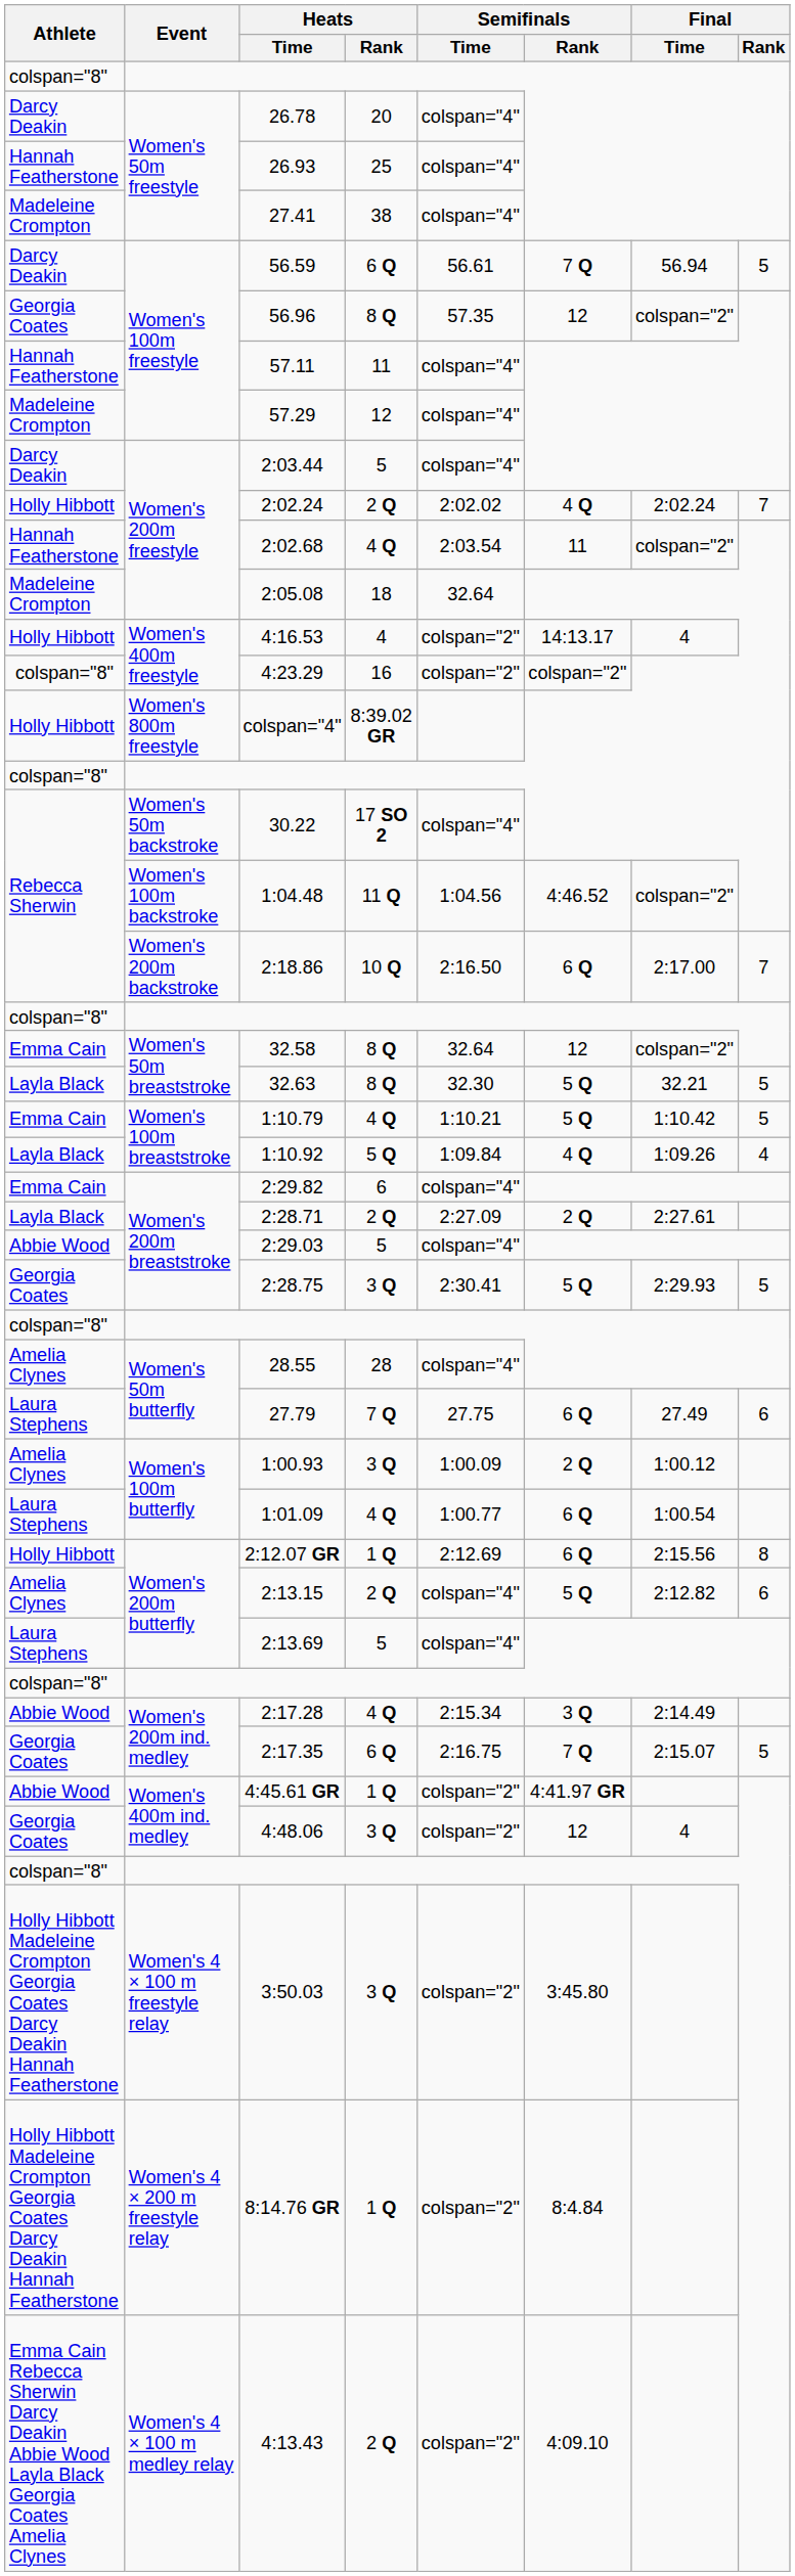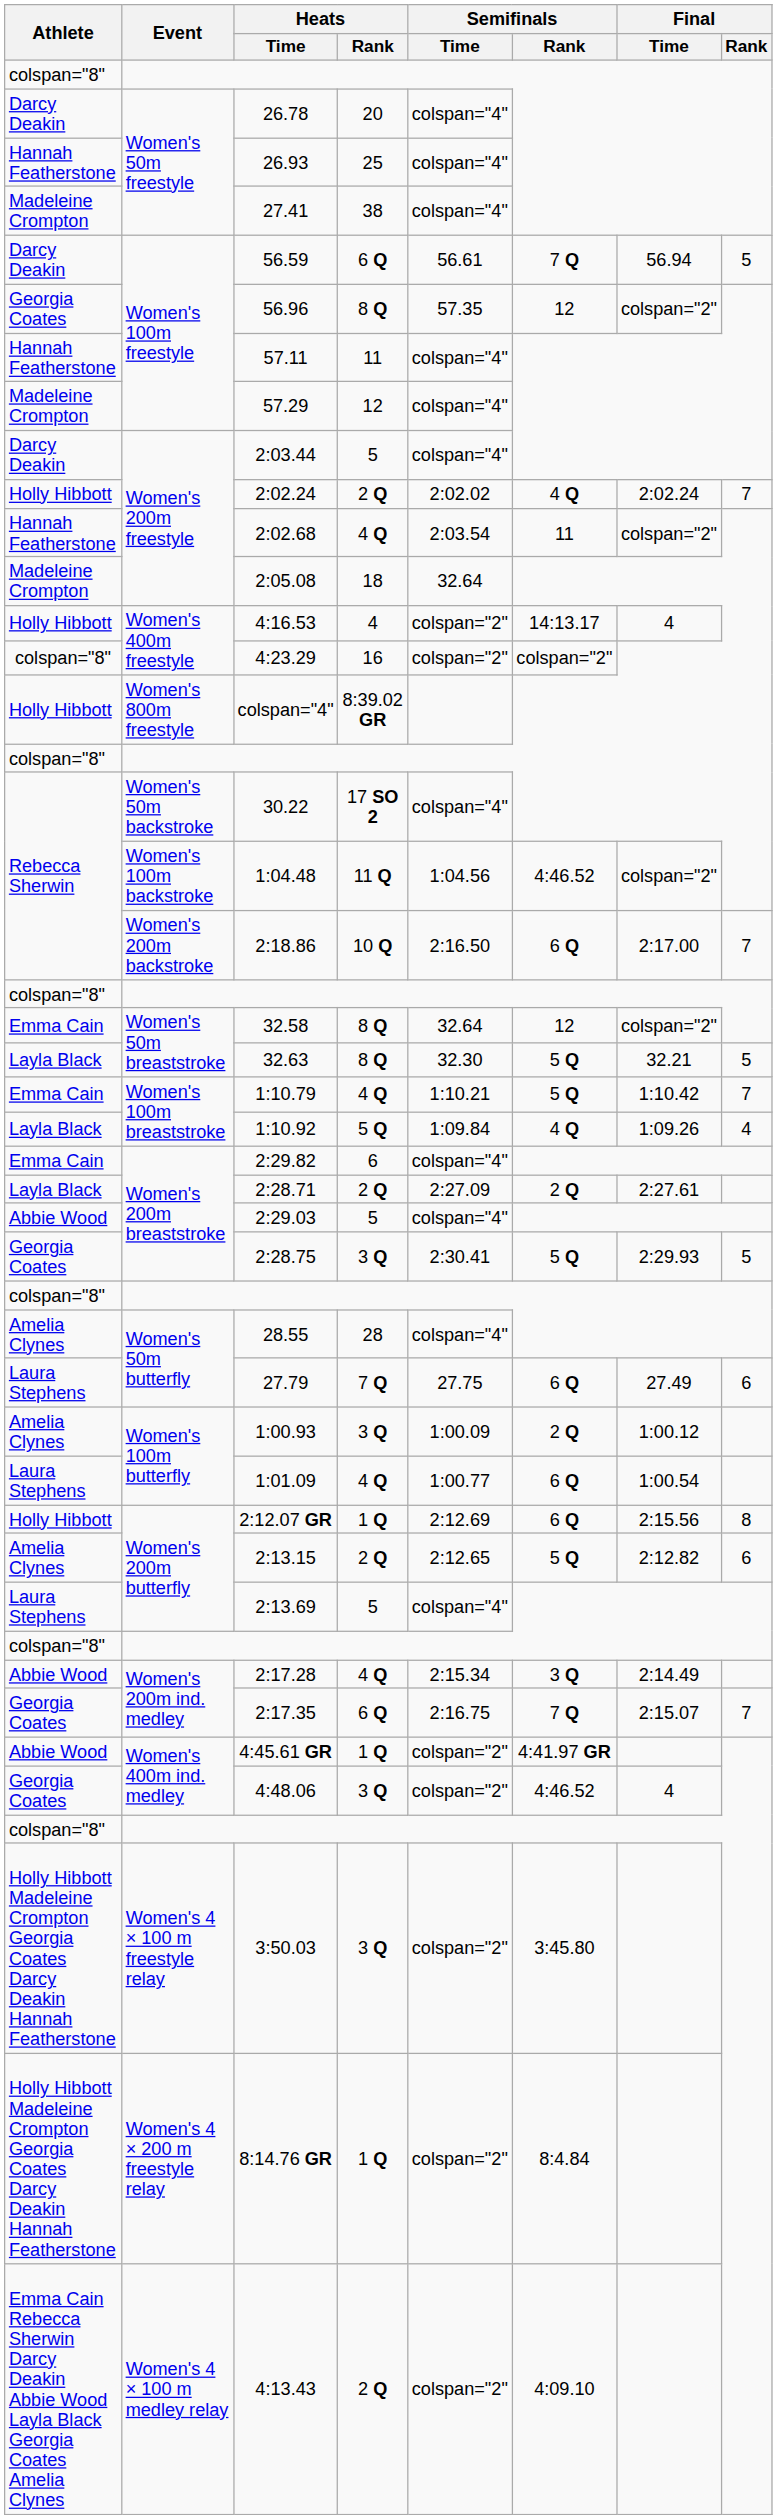1:10.79 | Final / Rank: 5 -> 7
2:13.15 | Semifinals / Time: colspan="4" -> 2:12.65
2:17.35 | Final / Rank: 5 -> 7
4:48.06 | Semifinals / Rank: 12 -> 4:46.52
